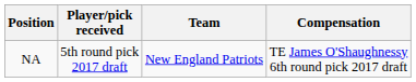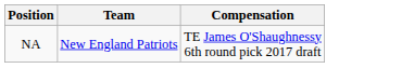- column: Player/pick received | 5th round pick 2017 draft
